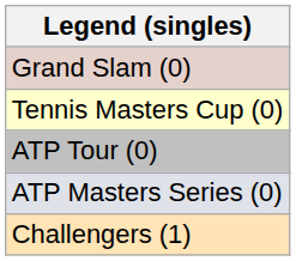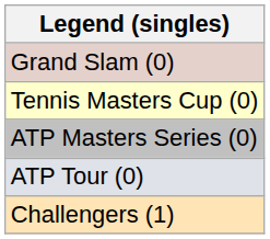row 4 | column 1: ATP Tour (0) -> ATP Masters Series (0)
row 5 | column 1: ATP Masters Series (0) -> ATP Tour (0)
